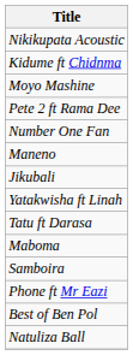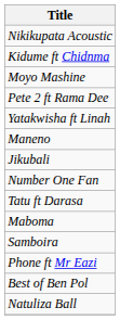row 6 | column 1: Number One Fan -> Yatakwisha ft Linah
row 9 | column 1: Yatakwisha ft Linah -> Number One Fan
